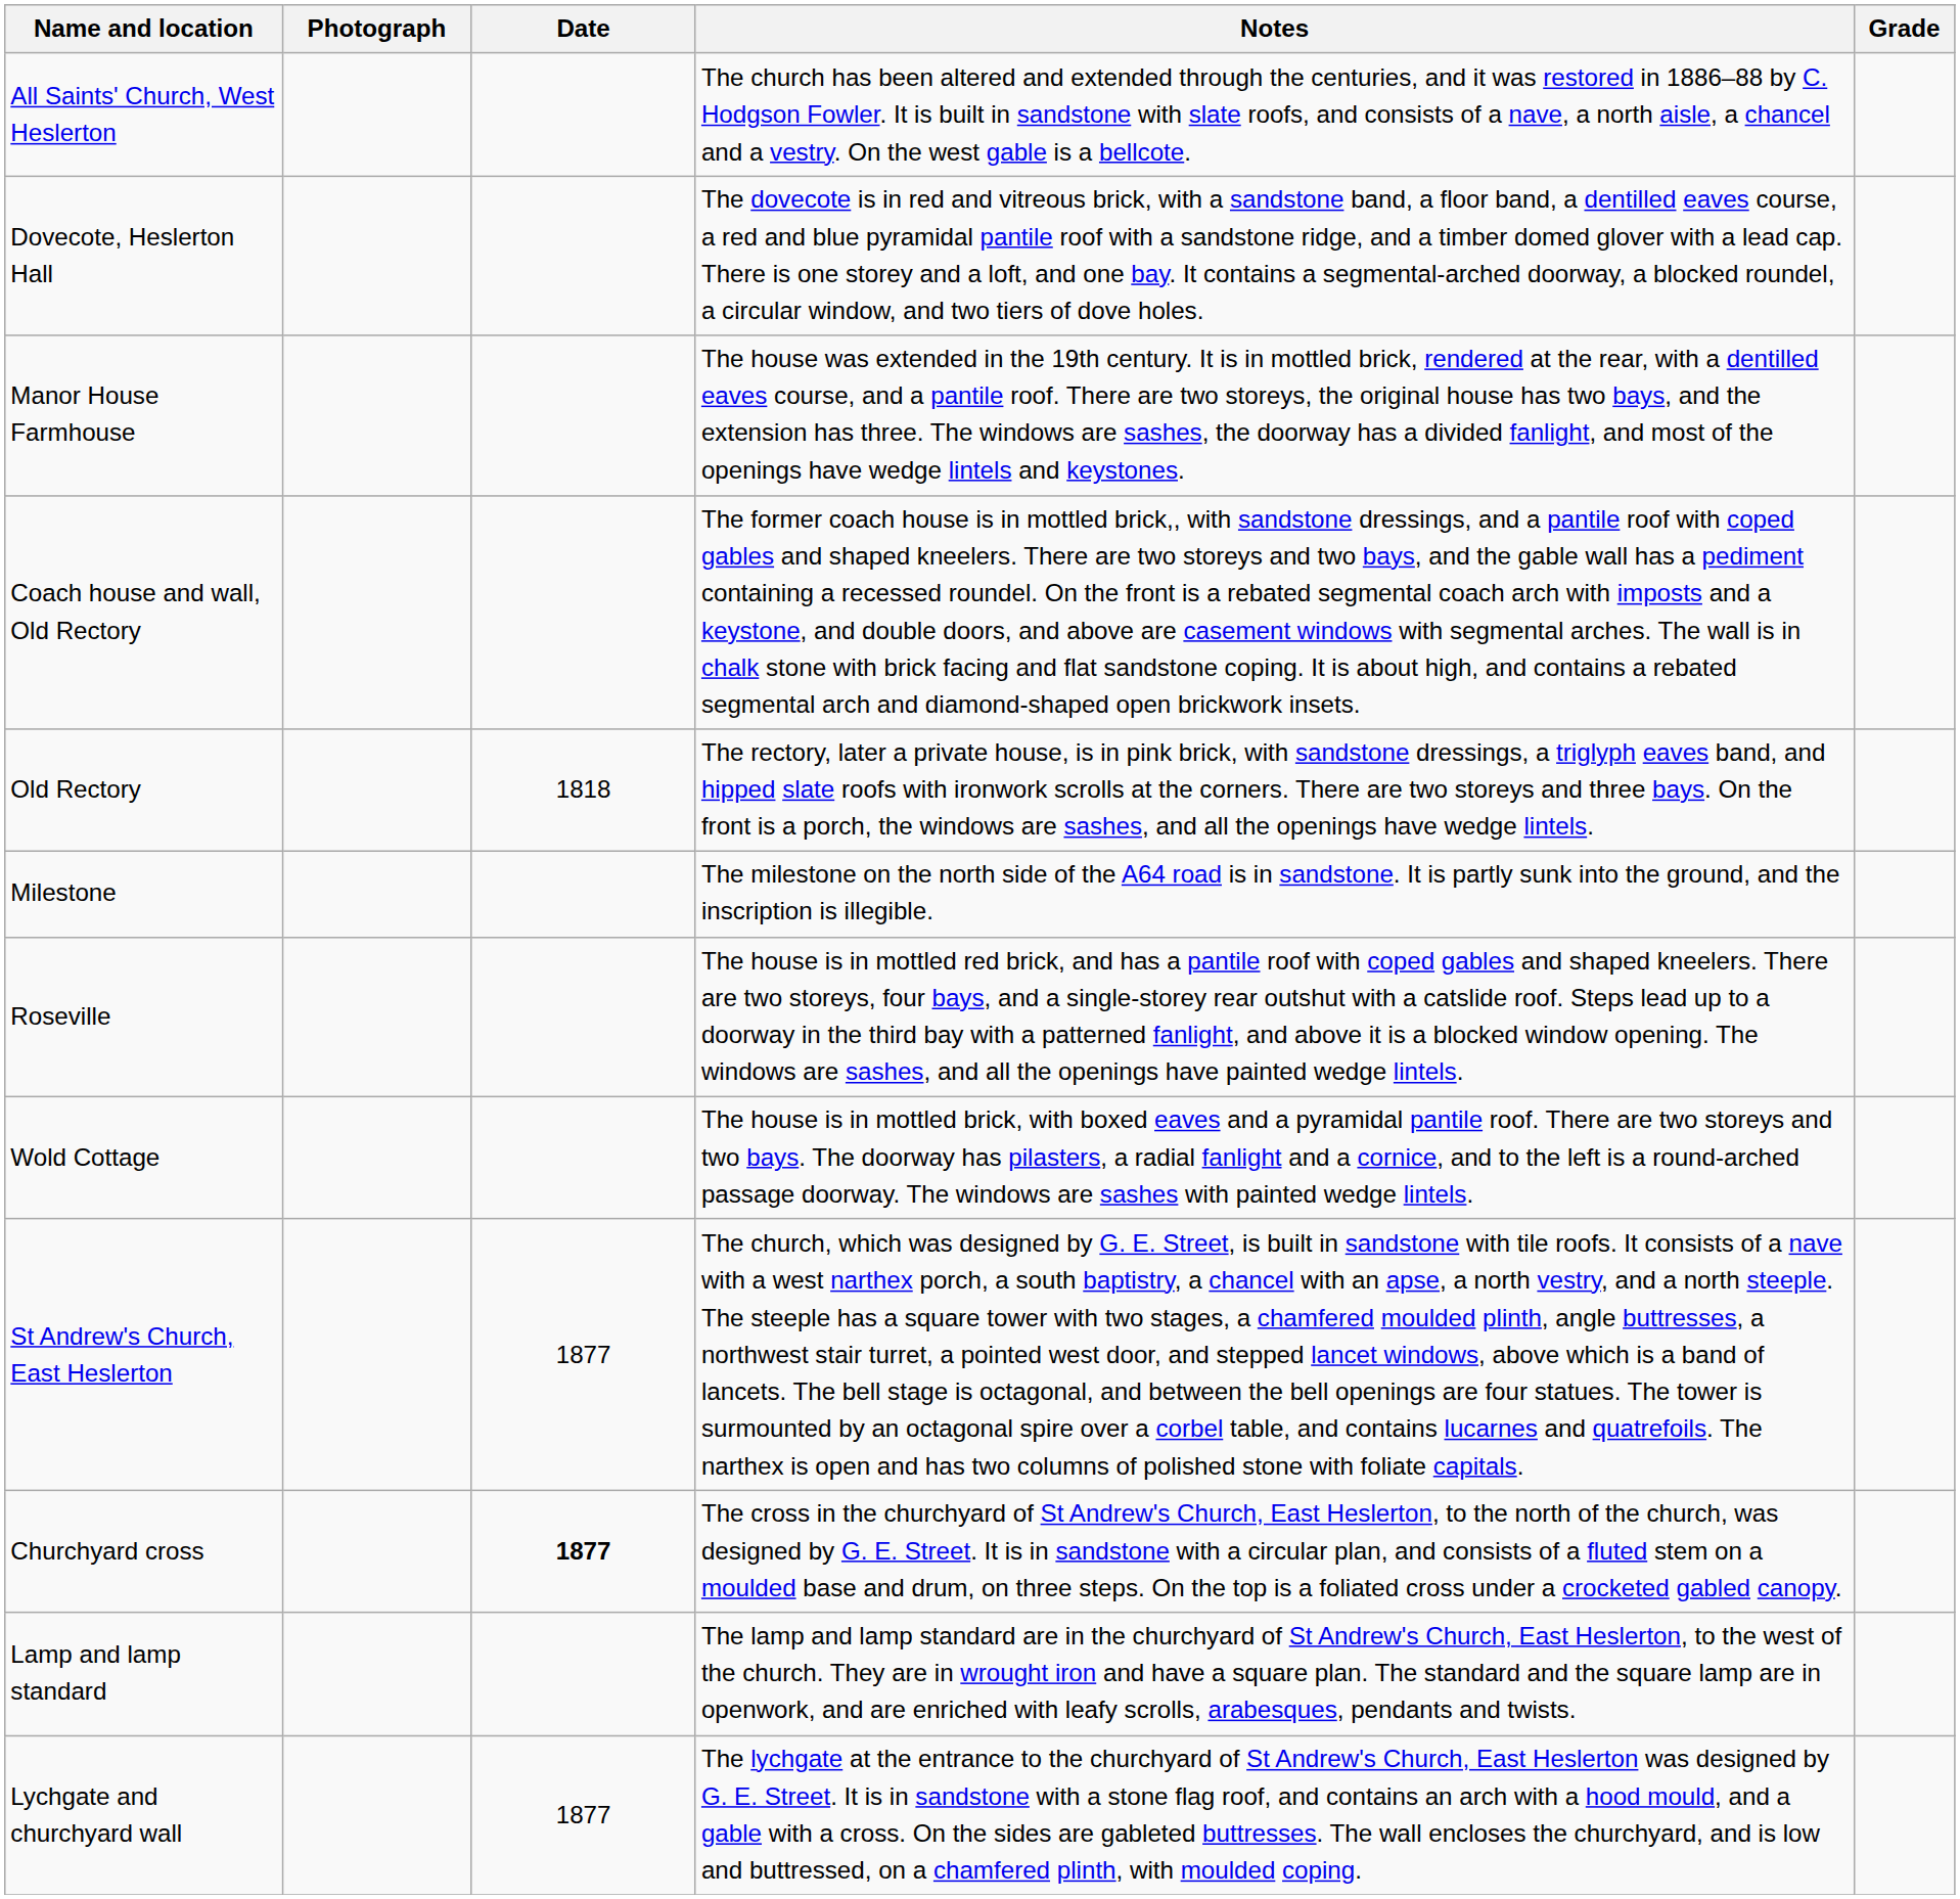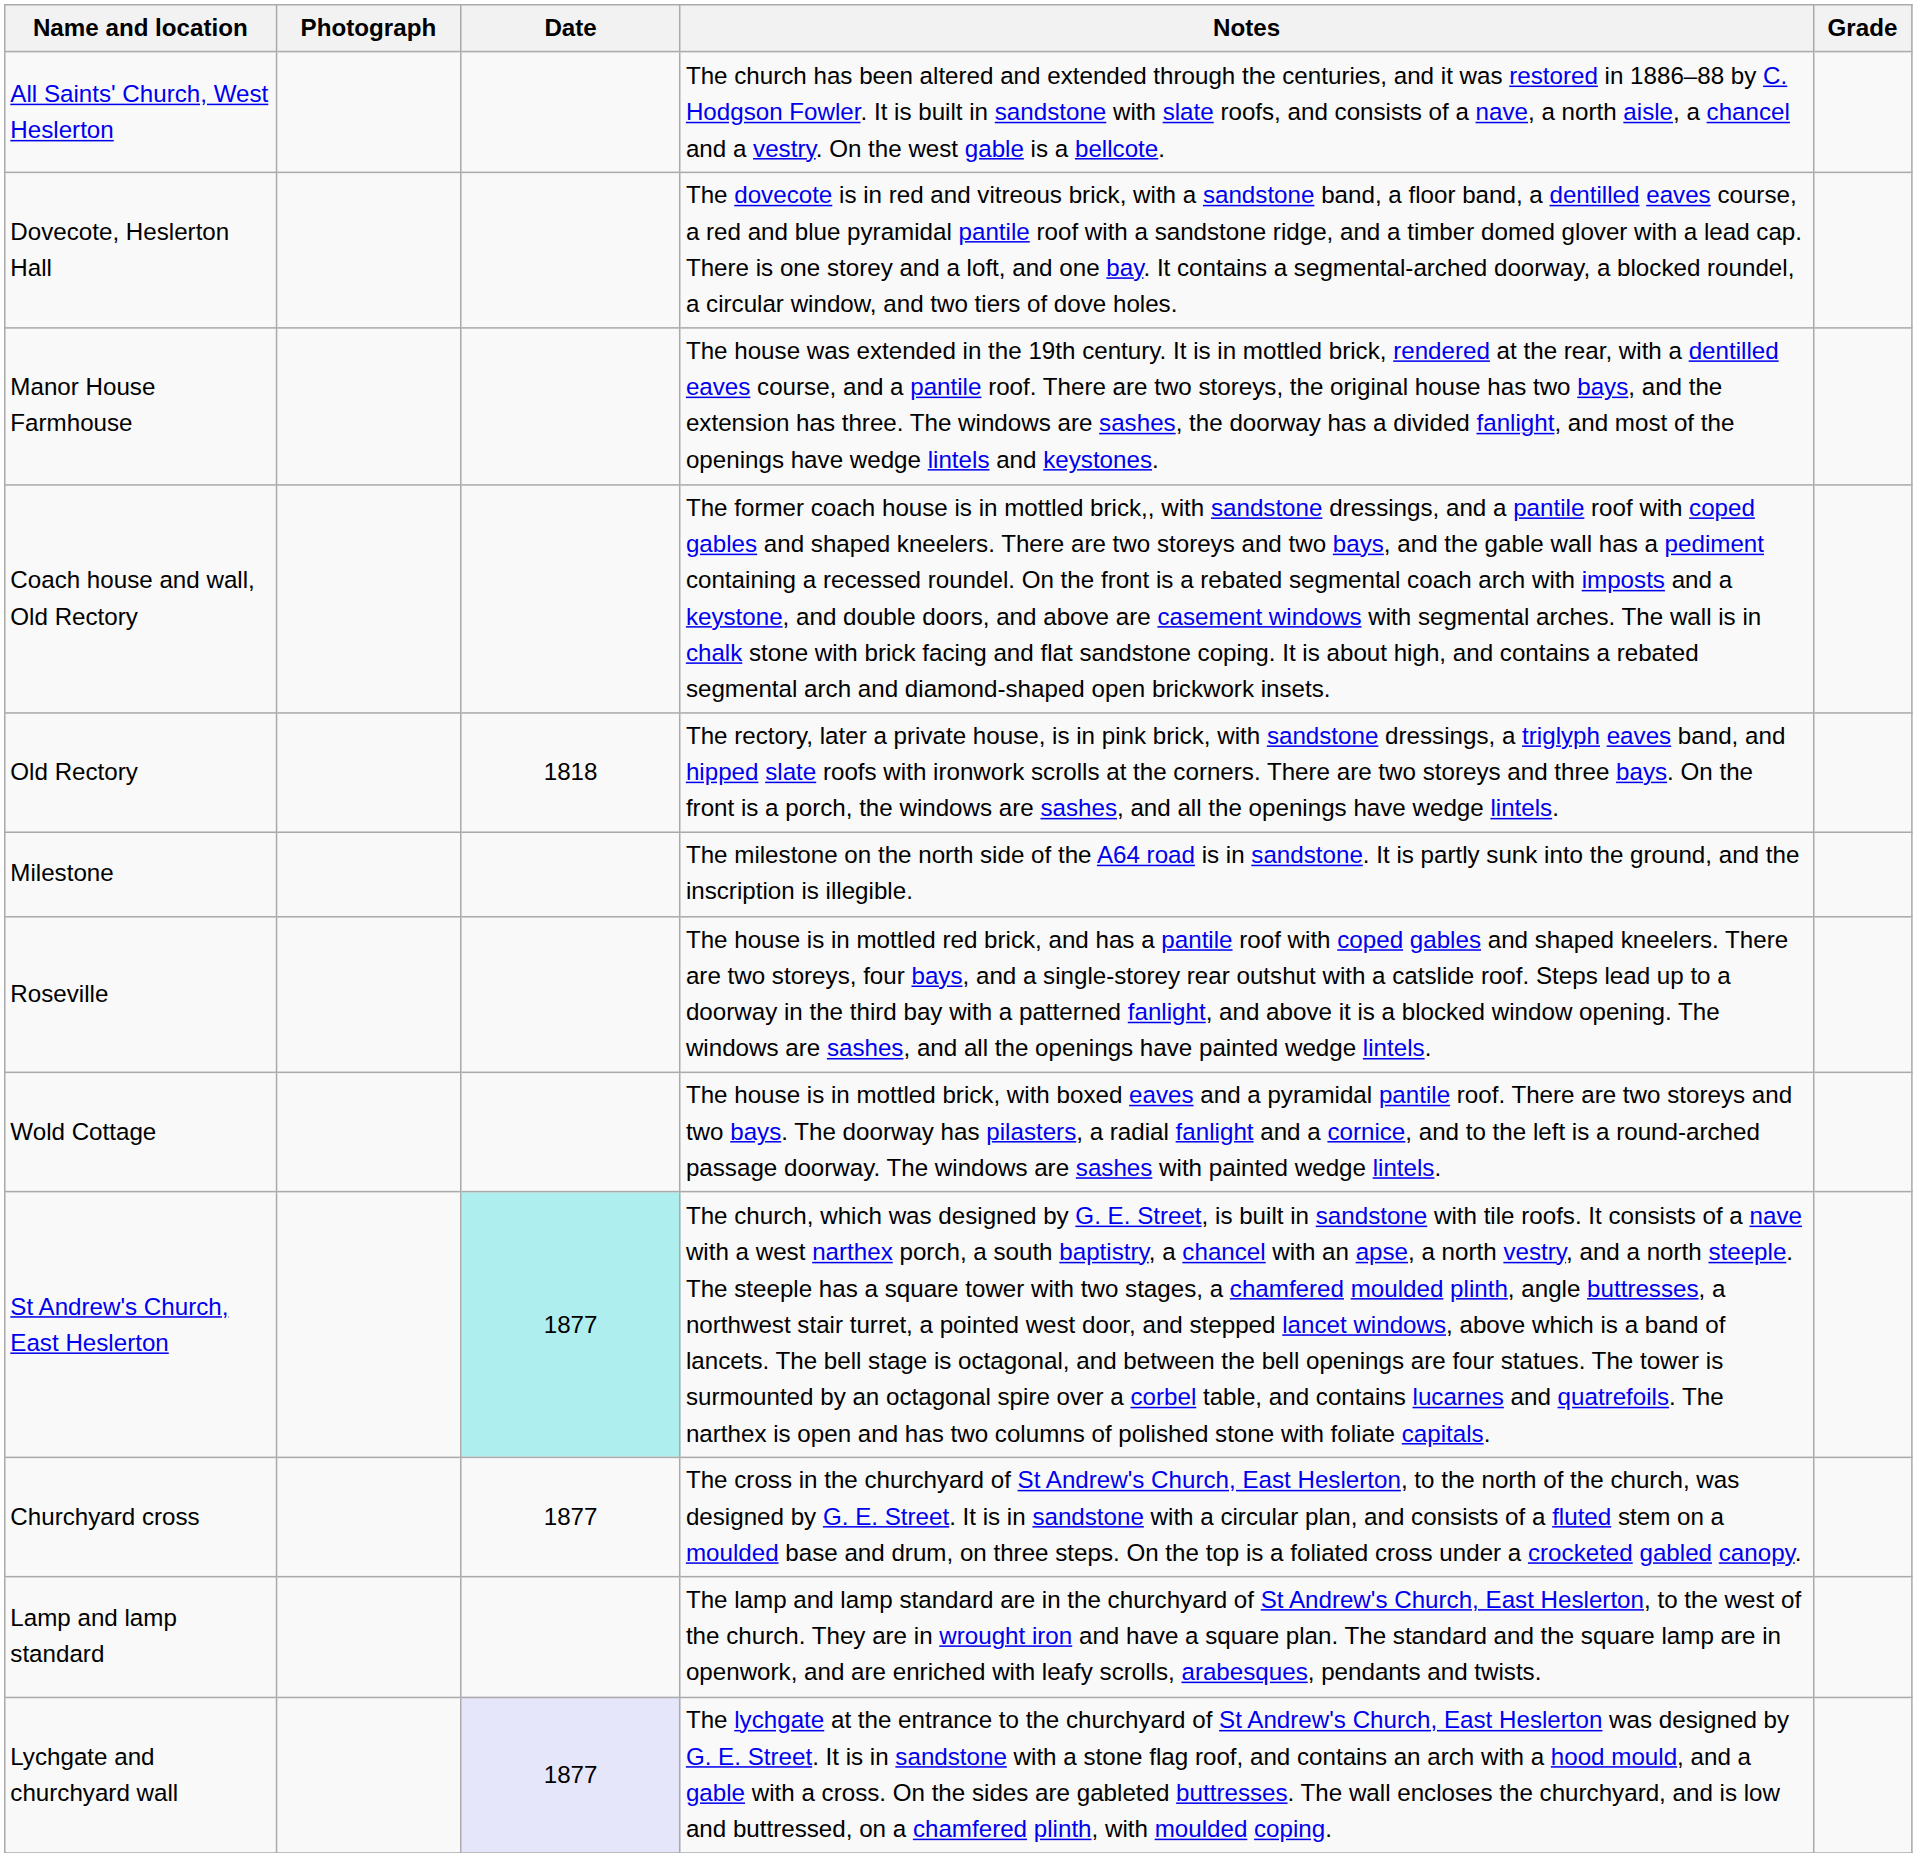St Andrew's Church, East Heslerton | Date: no background -> paleturquoise background
Churchyard cross | Date: bold -> normal
Lychgate and churchyard wall | Date: no background -> lavender background
